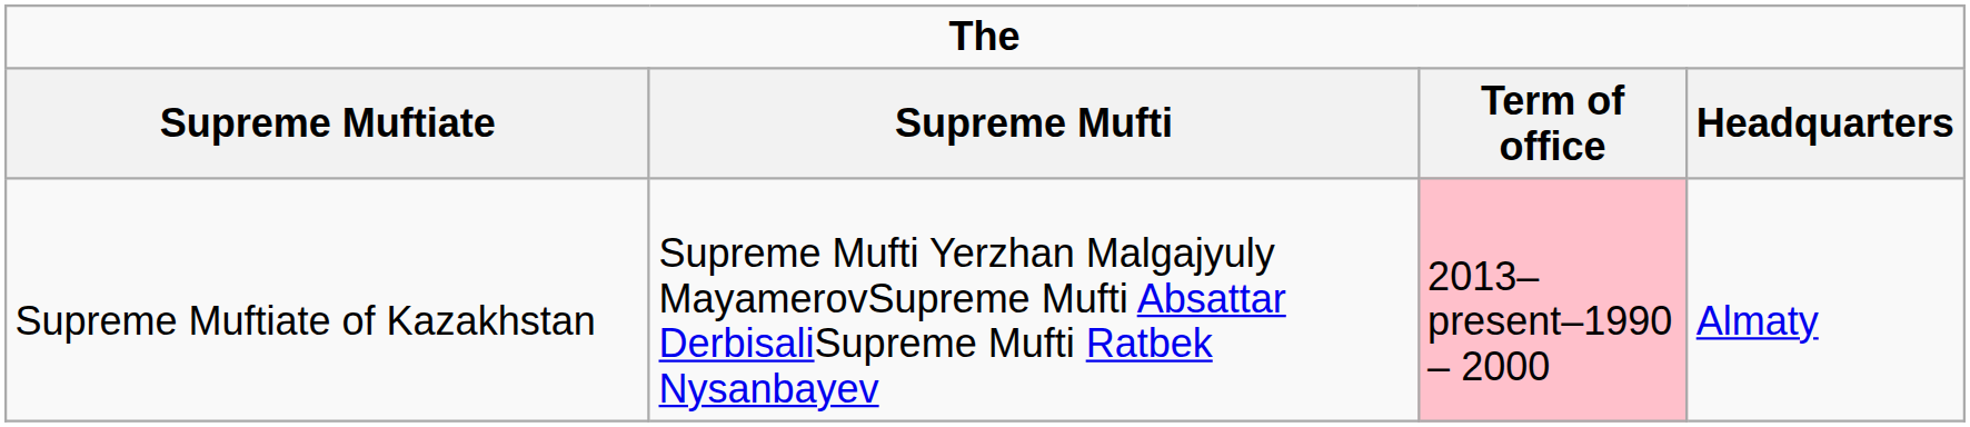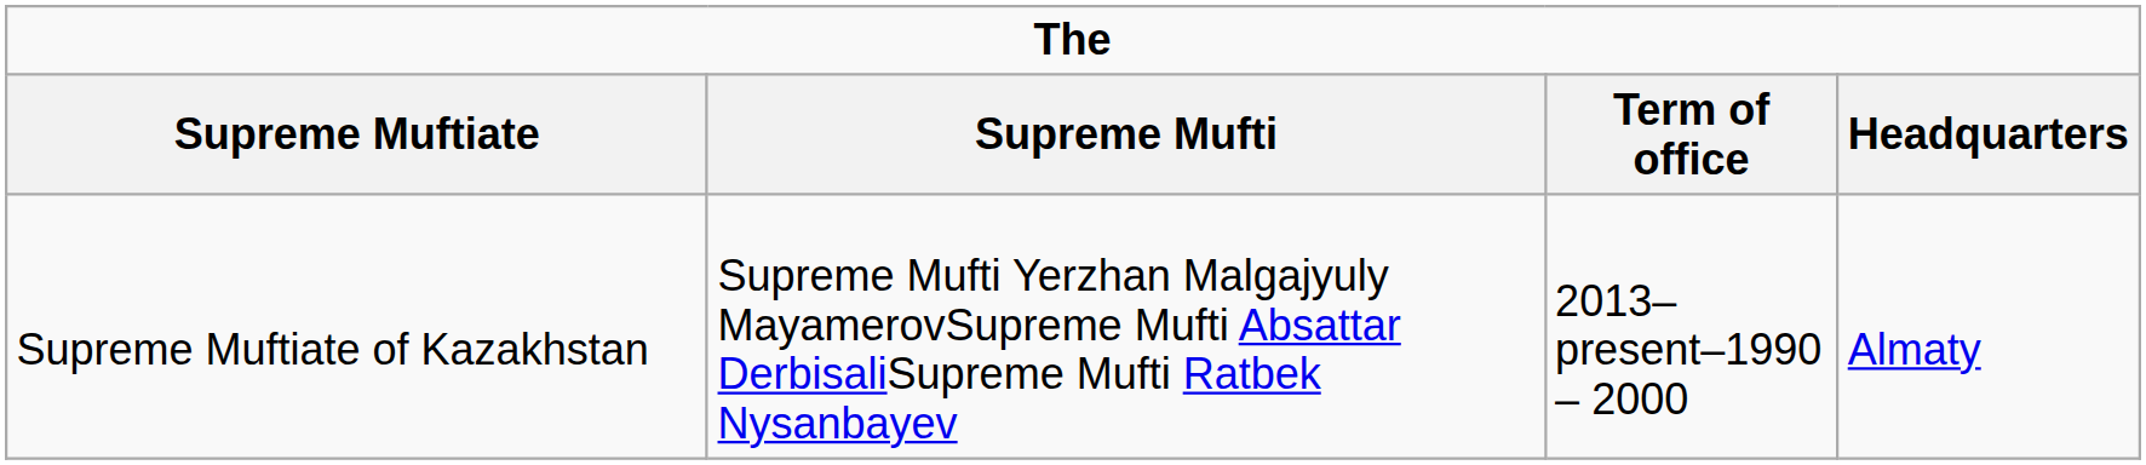Supreme Muftiate of Kazakhstan | Term of office: pink background -> no background
